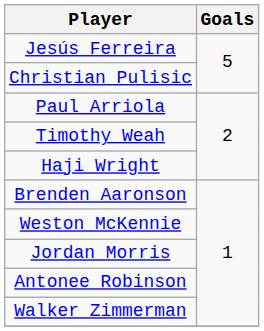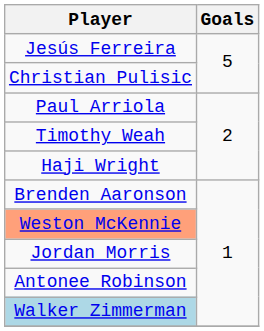Weston McKennie | Player: no background -> lightsalmon background
Walker Zimmerman | Player: no background -> lightblue background
